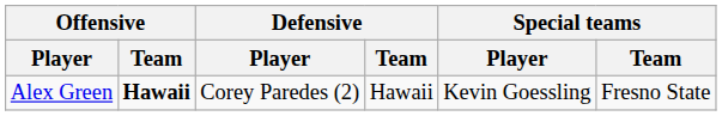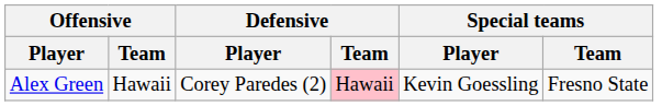Alex Green | Offensive / Team: bold -> normal
Alex Green | Defensive / Team: no background -> pink background
